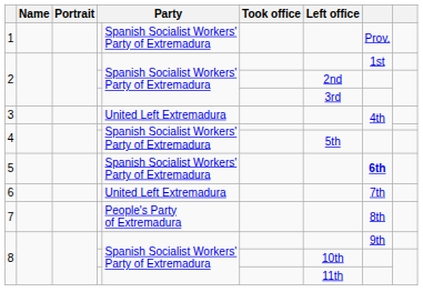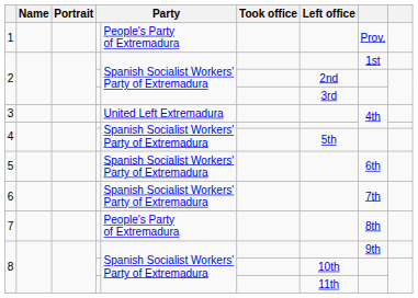1 | column 5: Spanish Socialist Workers' Party of Extremadura -> People's Party of Extremadura
5 | column 8: bold -> normal
6 | column 5: United Left Extremadura -> Spanish Socialist Workers' Party of Extremadura
